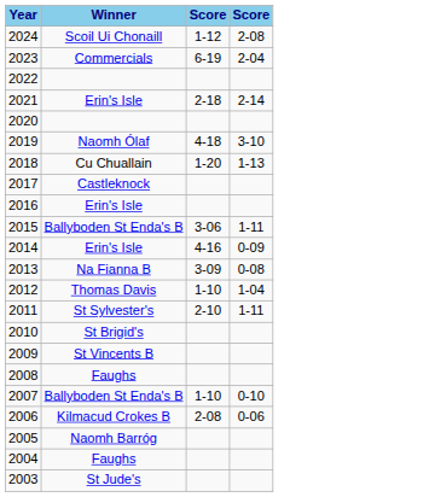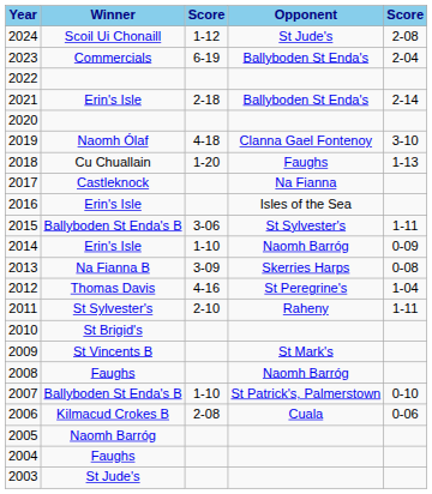+ column: Opponent | St Jude's | Ballyboden St Enda's | Ballyboden St Enda's | Clanna Gael Fontenoy | Faughs | Na Fianna | Isles of the Sea | St Sylvester's | Naomh Barróg | Skerries Harps | St Peregrine's | Raheny | St Mark's | Naomh Barróg | St Patrick's, Palmerstown | Cuala
2014 | column 3: 4-16 -> 1-10
2012 | column 3: 1-10 -> 4-16
